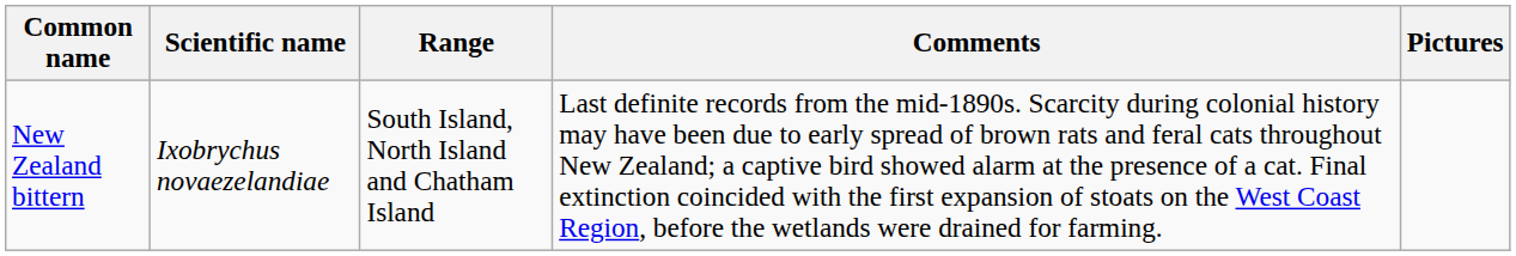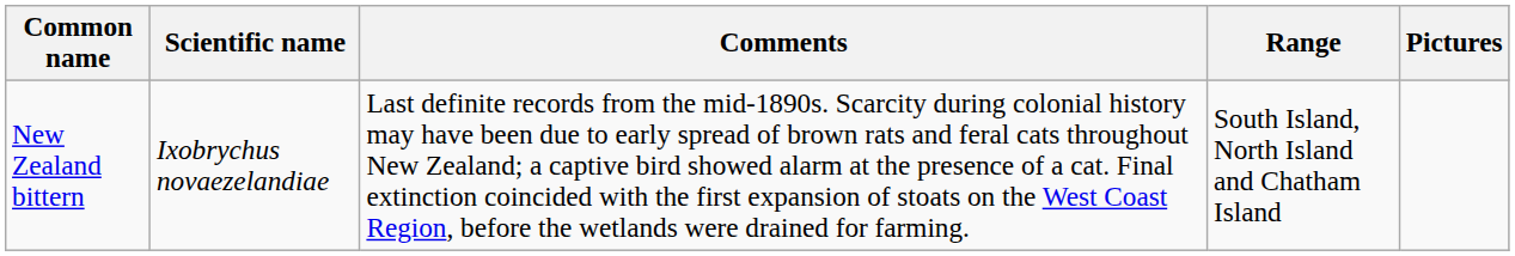columns swapped: Range <-> Comments
